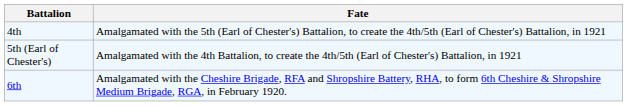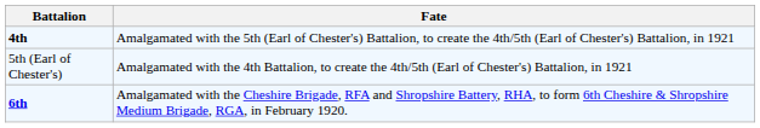4th | Battalion: normal -> bold
6th | Battalion: normal -> bold
